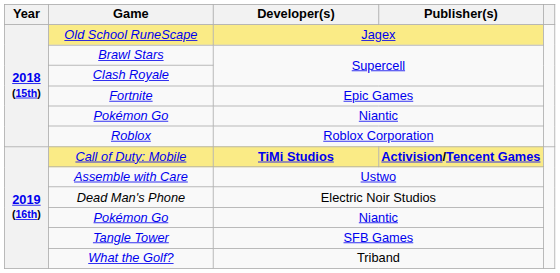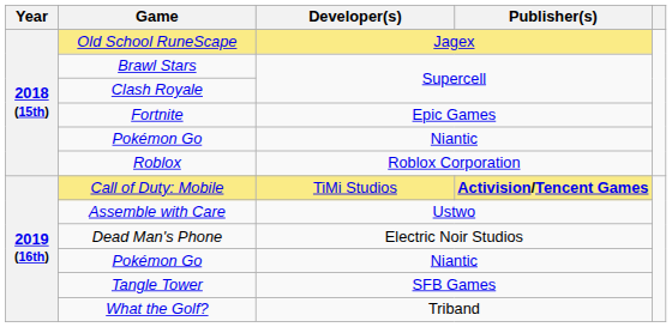Call of Duty: Mobile | Developer(s): bold -> normal
